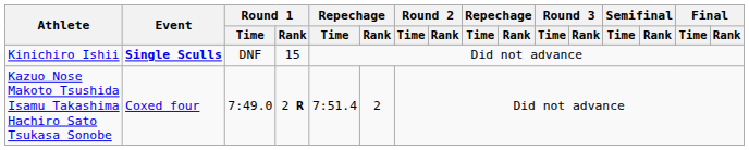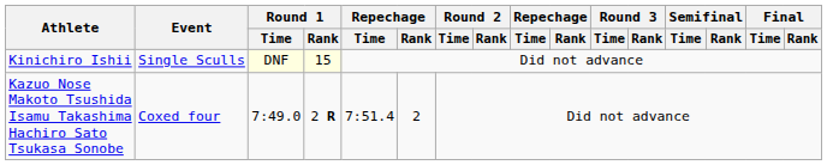Kinichiro Ishii | Event: bold -> normal
Kinichiro Ishii | Round 1 / Time: no background -> lightyellow background
Kinichiro Ishii | Round 1 / Rank: no background -> lightyellow background
